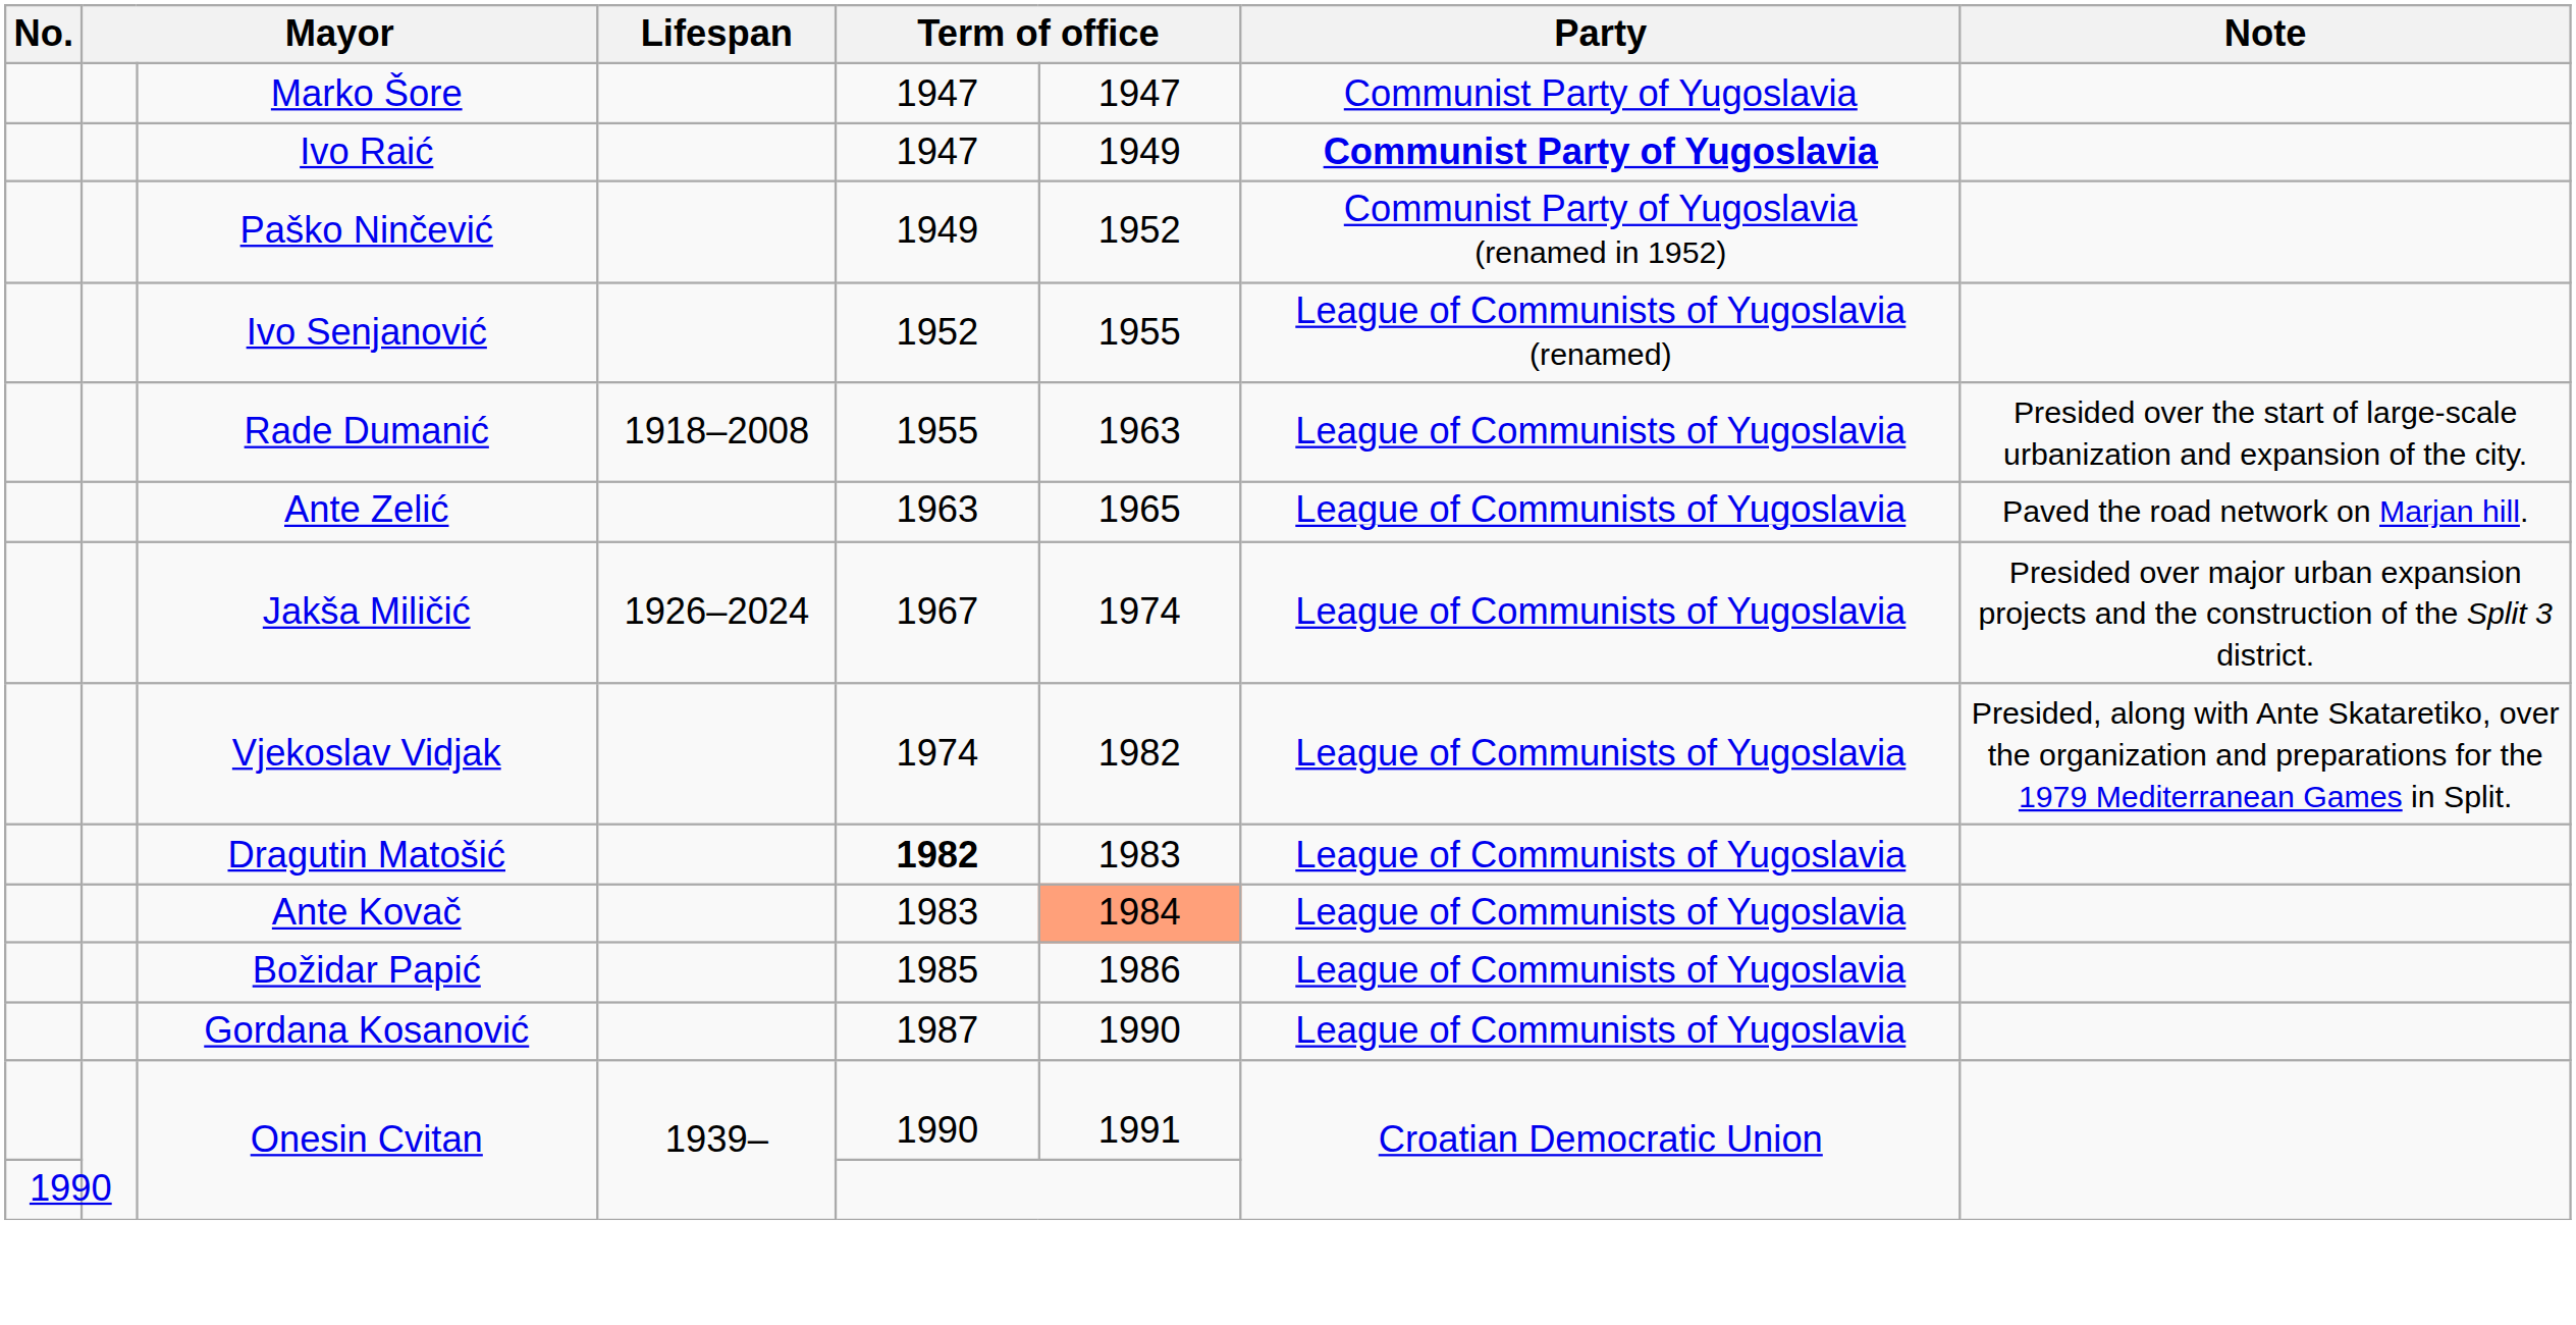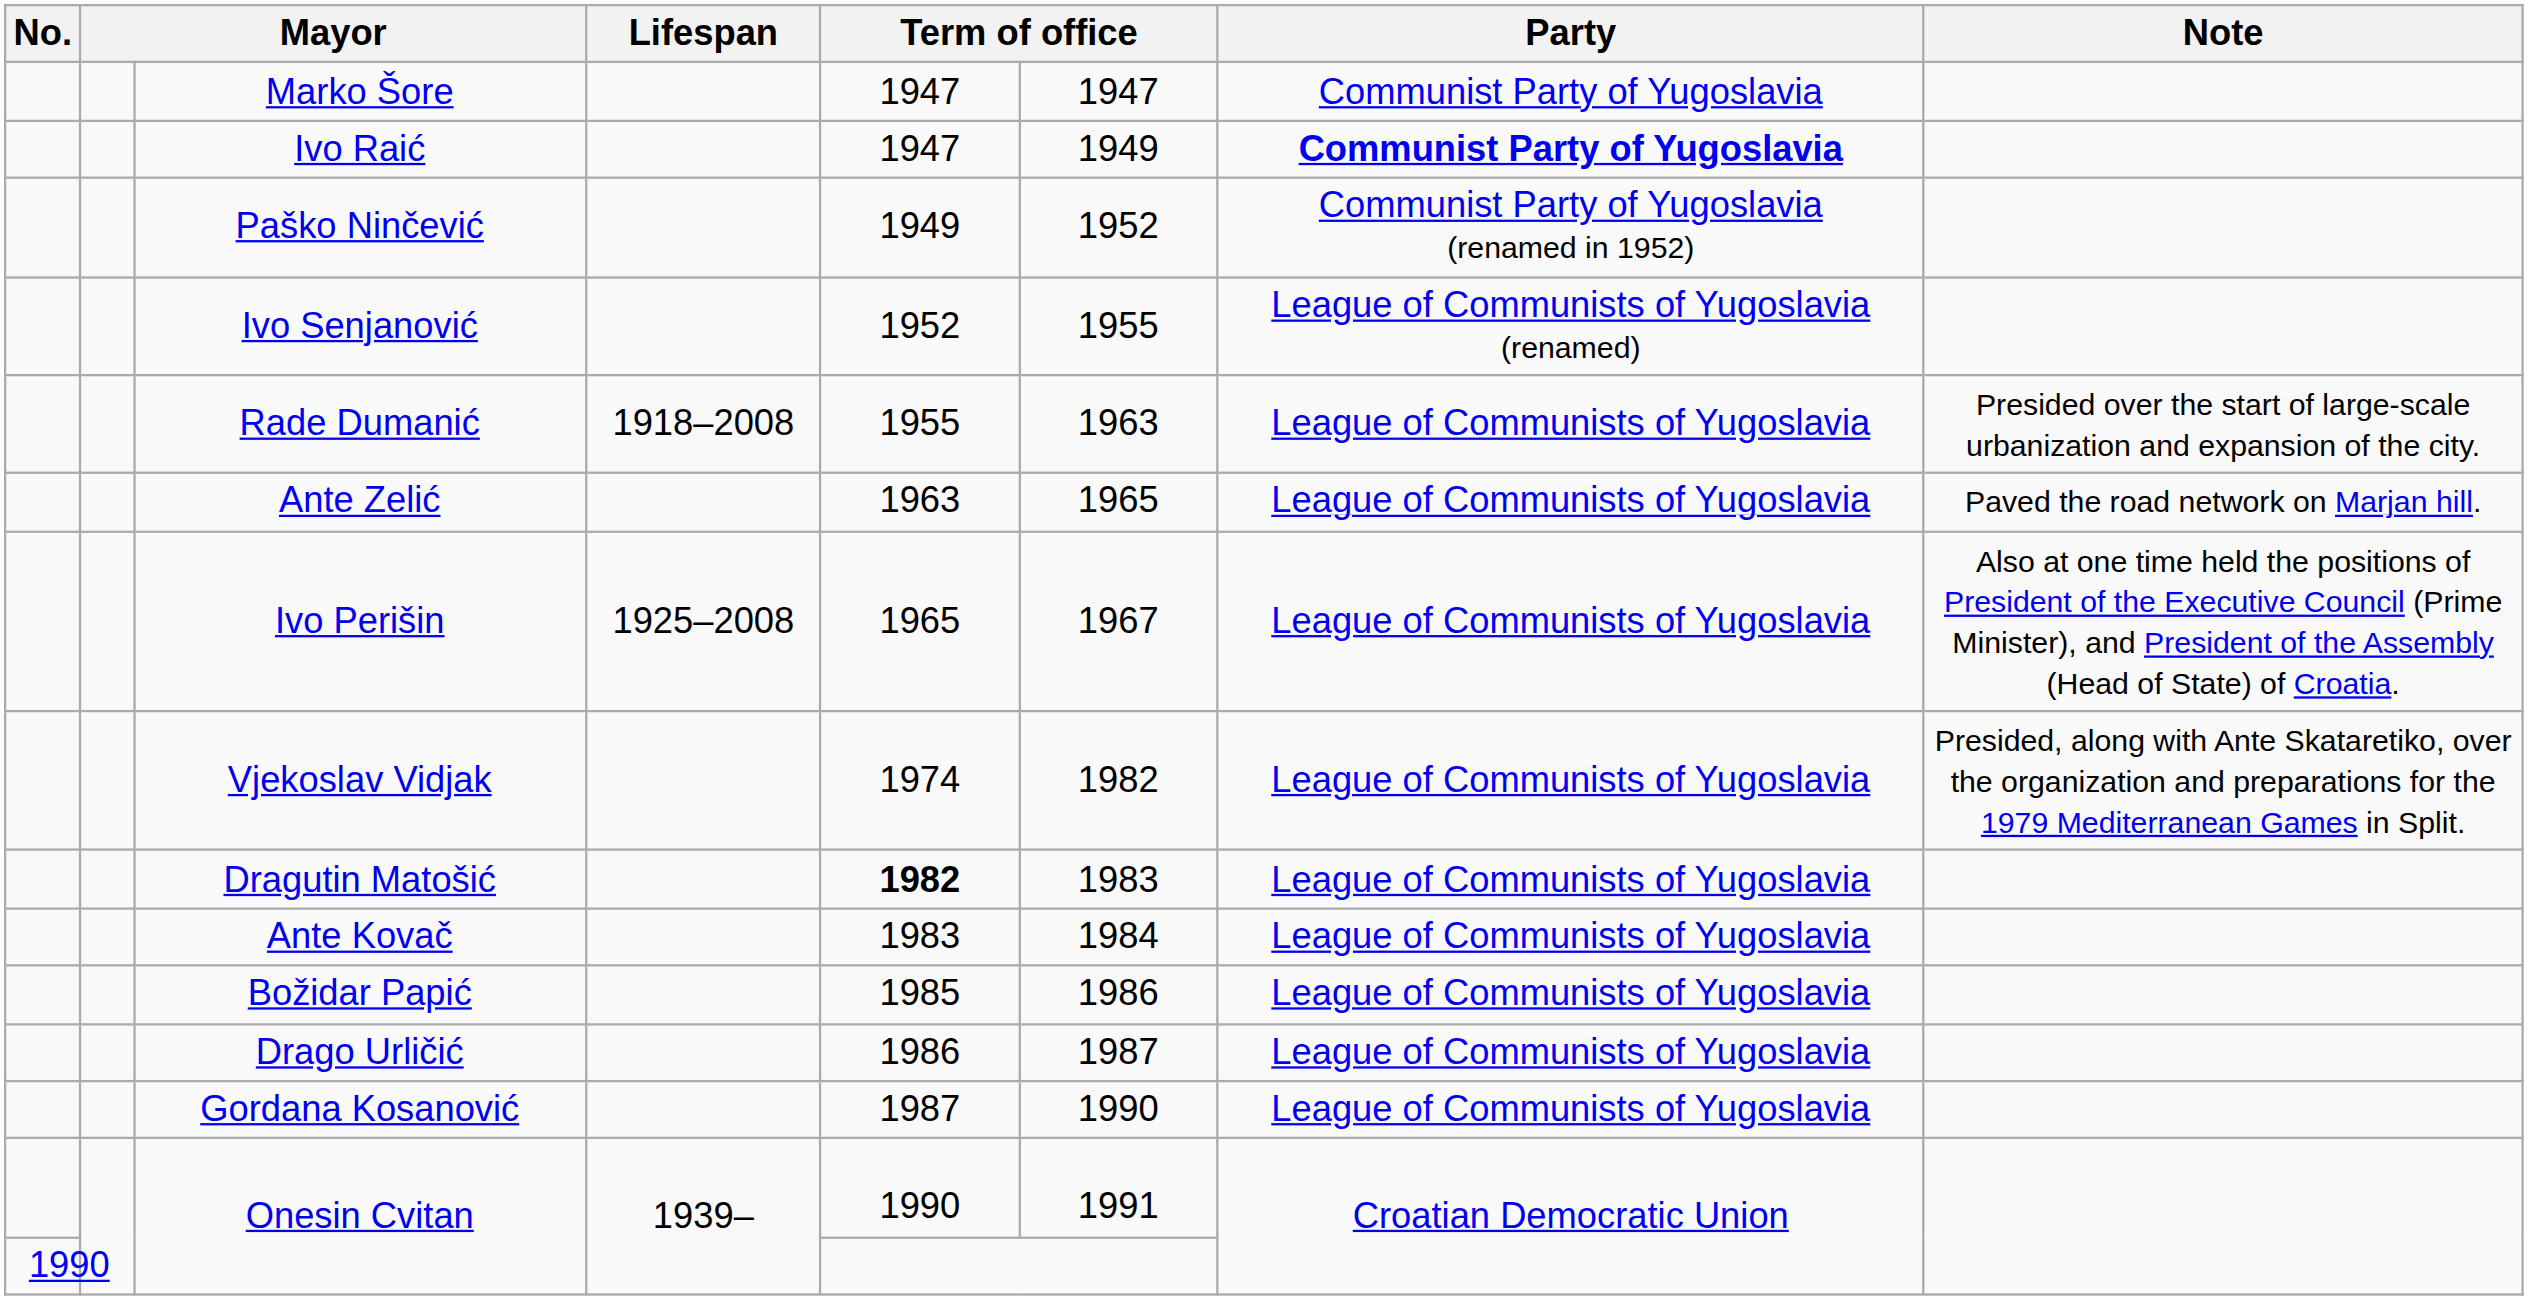+ row: Ivo Perišin | 1925–2008 | 1965 | 1967 | League of Communists of Yugoslavia | Also at one time held the positions of President of the Executive Council (Prime Minister), and President of the Assembly (Head of State) of Croatia.
- row: Jakša Miličić | 1926–2024 | 1967 | 1974 | League of Communists of Yugoslavia | Presided over major urban expansion projects and the construction of the Split 3 district.
Ante Kovač | column 6: lightsalmon background -> no background
+ row: Drago Urličić | 1986 | 1987 | League of Communists of Yugoslavia
